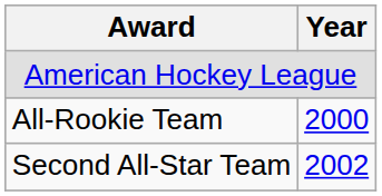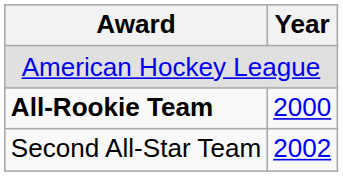All-Rookie Team | Award: normal -> bold
